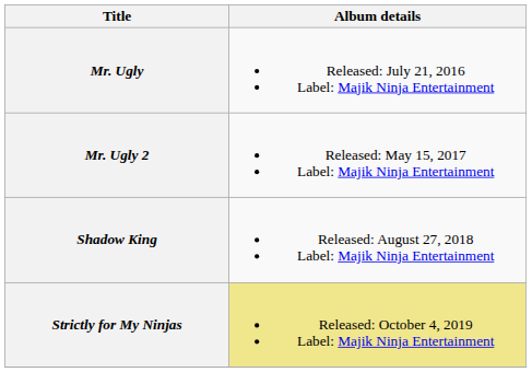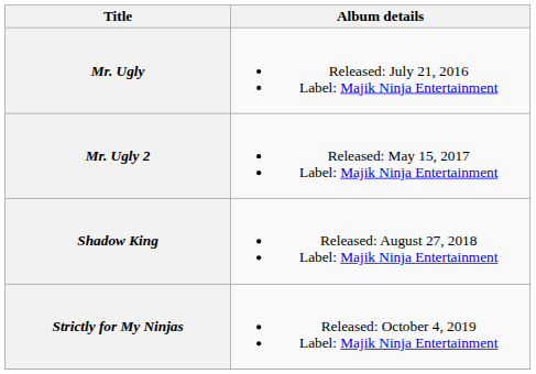Strictly for My Ninjas | Album details: khaki background -> no background
